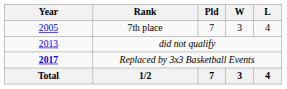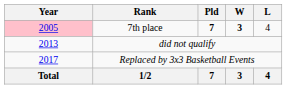7th place | Year: no background -> pink background
7th place | Pld: normal -> bold
7th place | W: normal -> bold
Replaced by 3x3 Basketball Events | Year: bold -> normal
